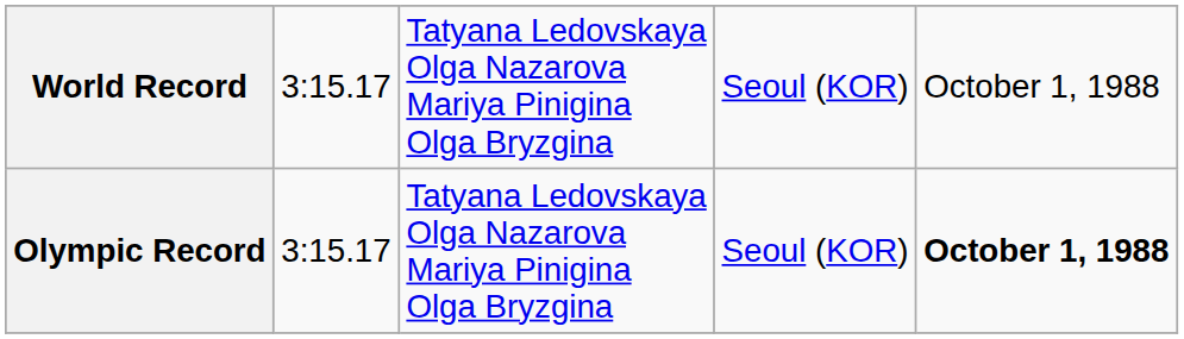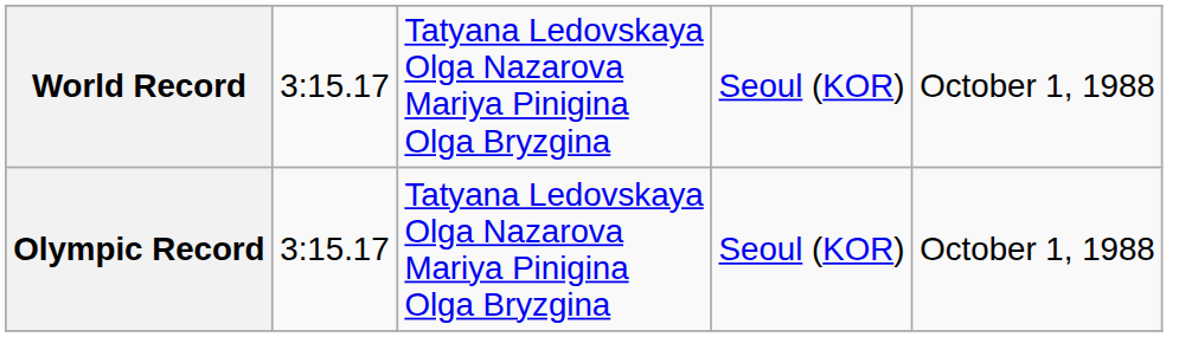Olympic Record | column 5: bold -> normal
